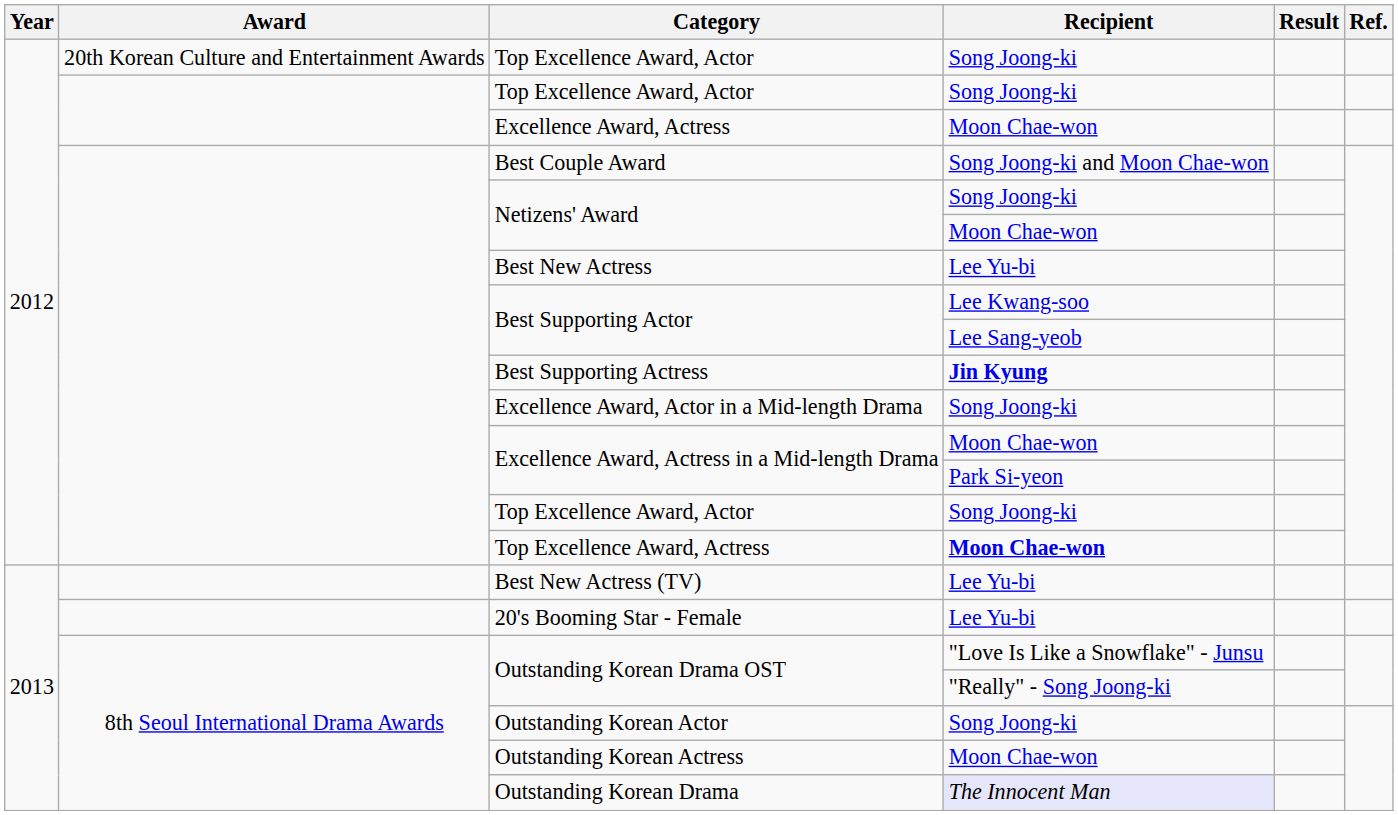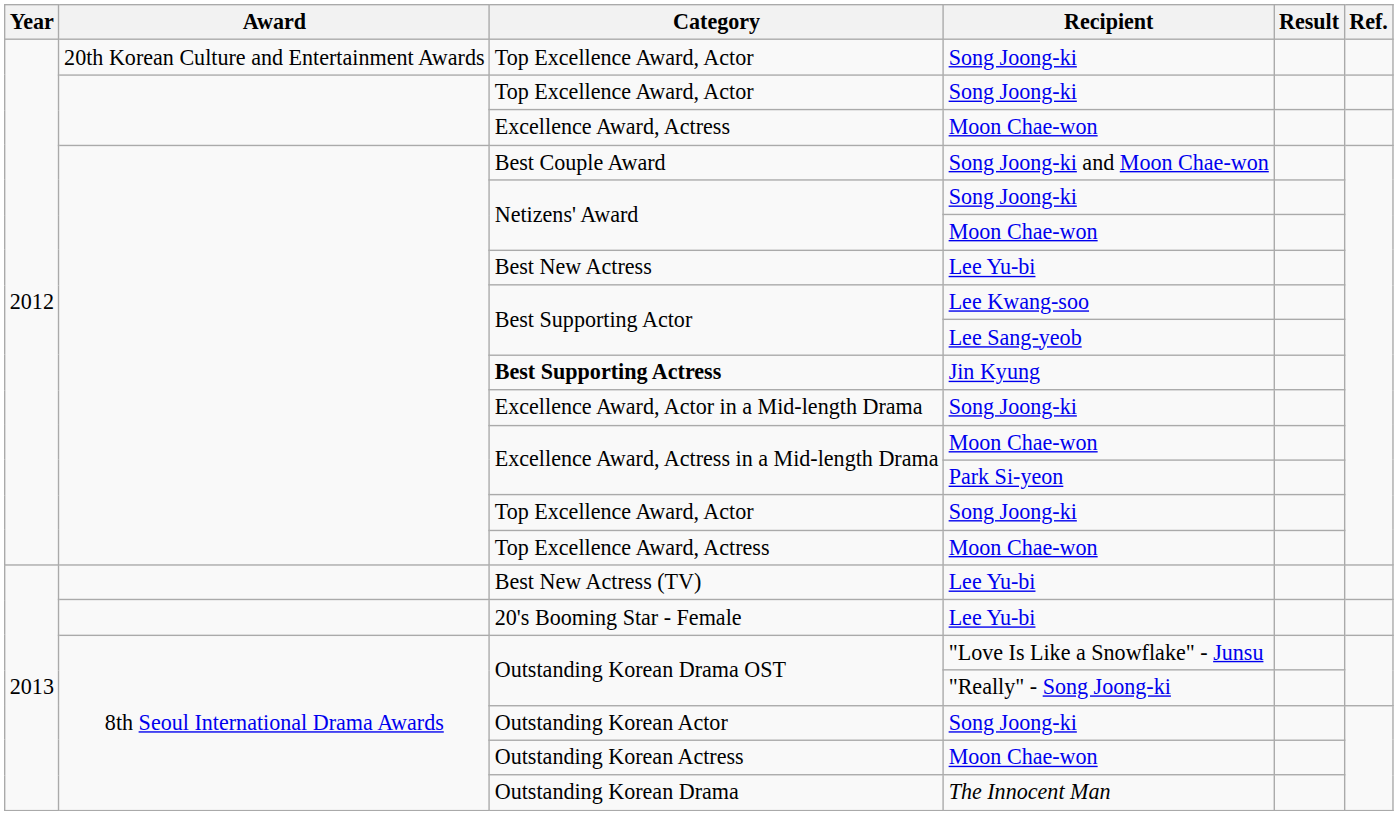Best Supporting Actress | Category: normal -> bold
Best Supporting Actress | Recipient: bold -> normal
Top Excellence Award, Actress | Recipient: bold -> normal
Outstanding Korean Drama | Recipient: lavender background -> no background
